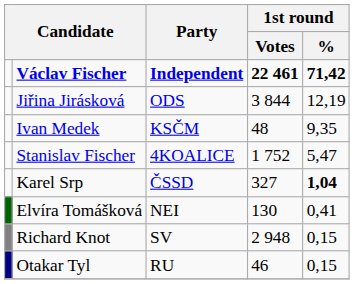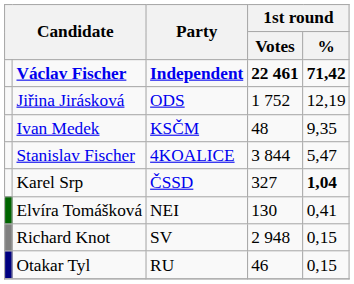Jiřina Jirásková | 1st round / Votes: 3 844 -> 1 752
Stanislav Fischer | 1st round / Votes: 1 752 -> 3 844
